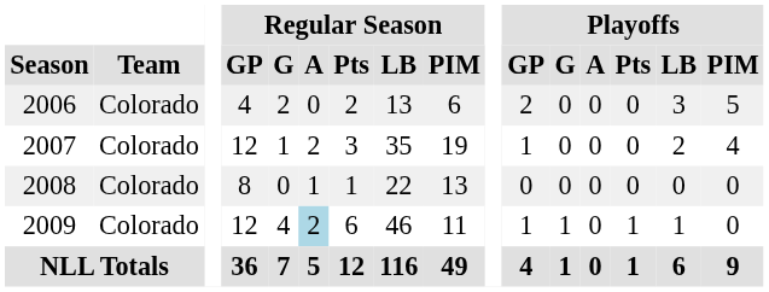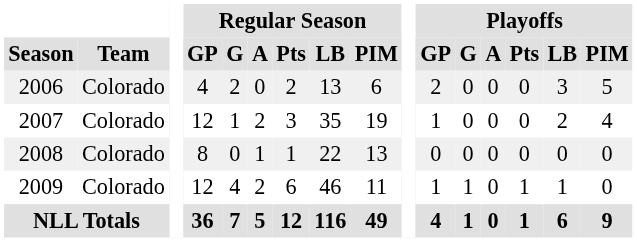2009 | Regular Season / A: lightblue background -> no background
